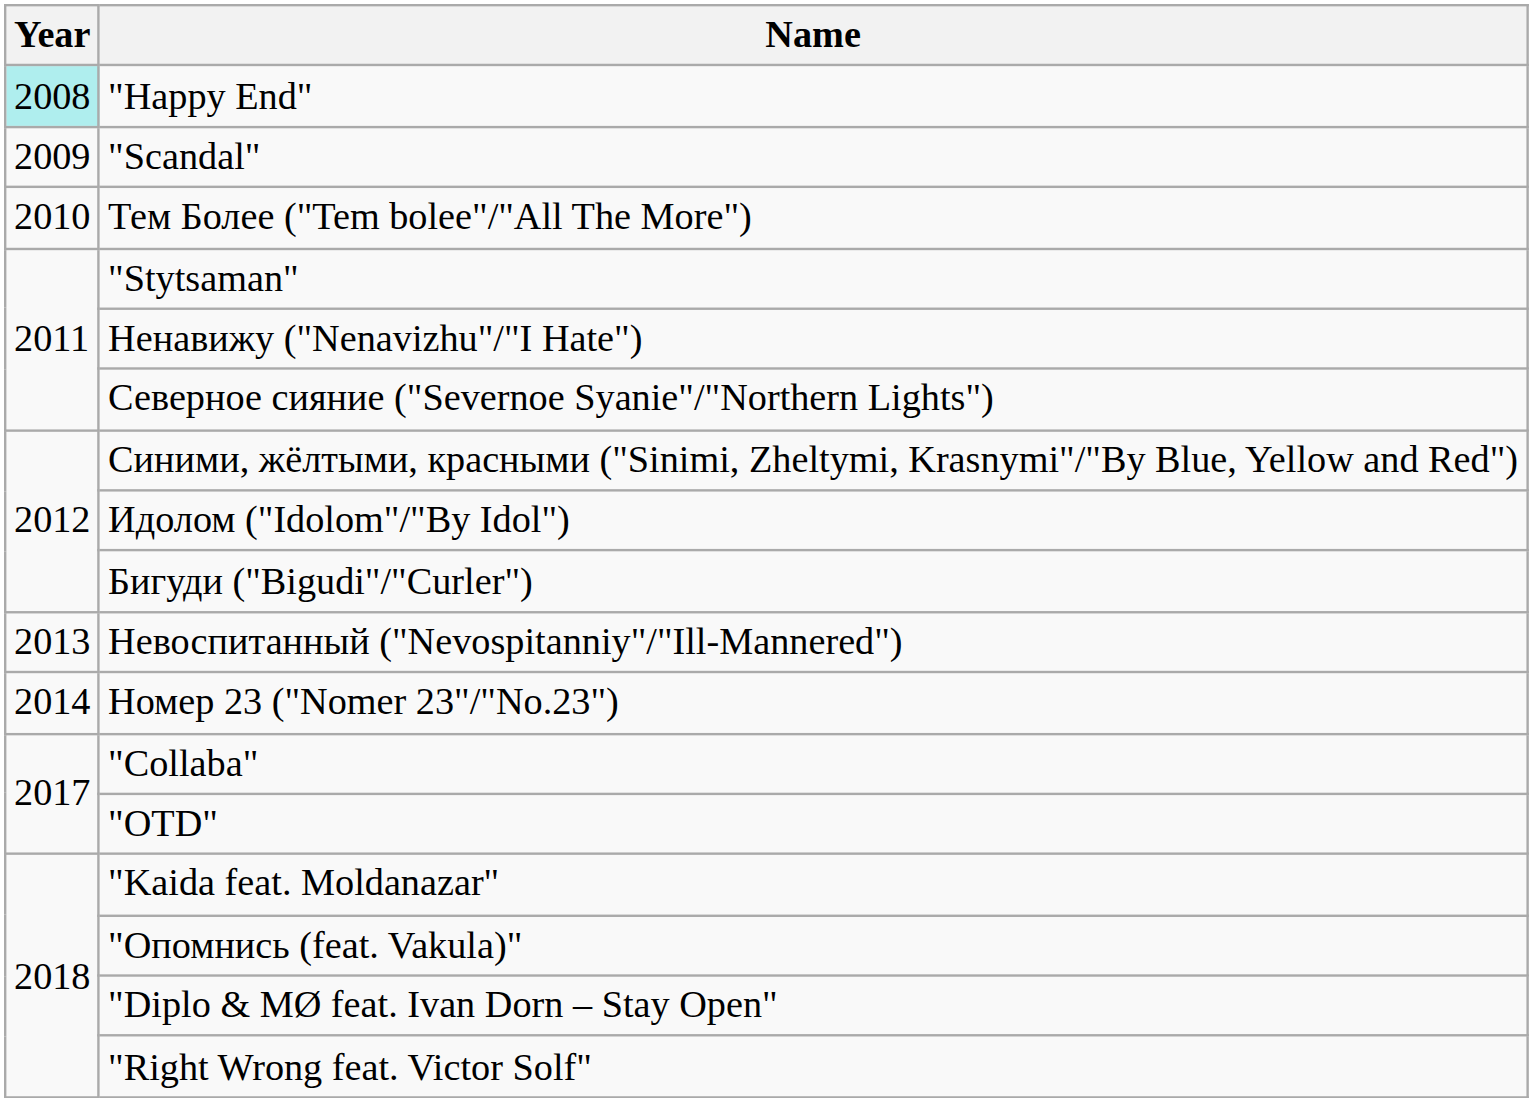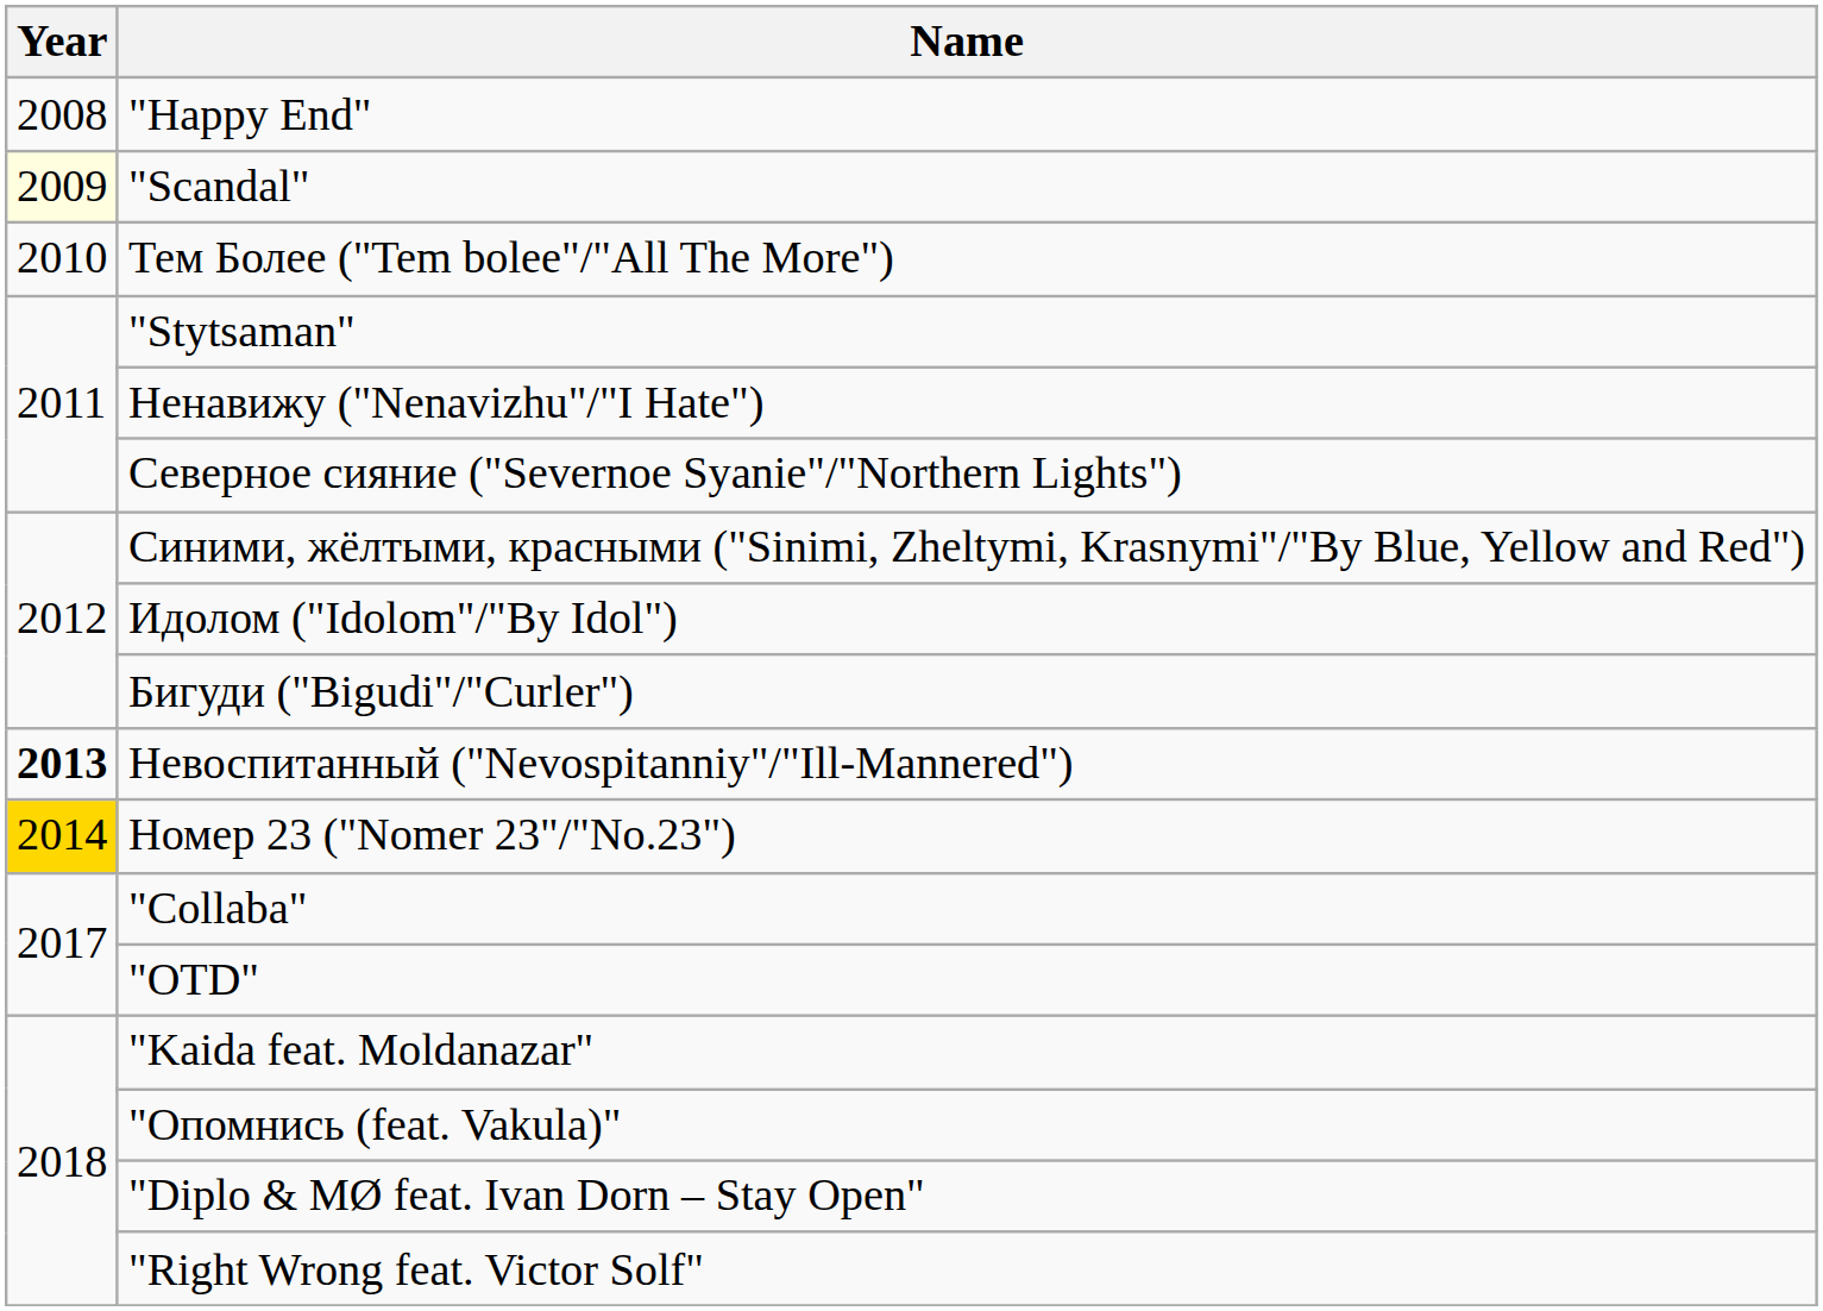"Happy End" | Year: paleturquoise background -> no background
"Scandal" | Year: no background -> lightyellow background
Невоспитанный ("Nevospitanniy"/"Ill-Mannered") | Year: normal -> bold
Номер 23 ("Nomer 23"/"No.23") | Year: no background -> gold background
